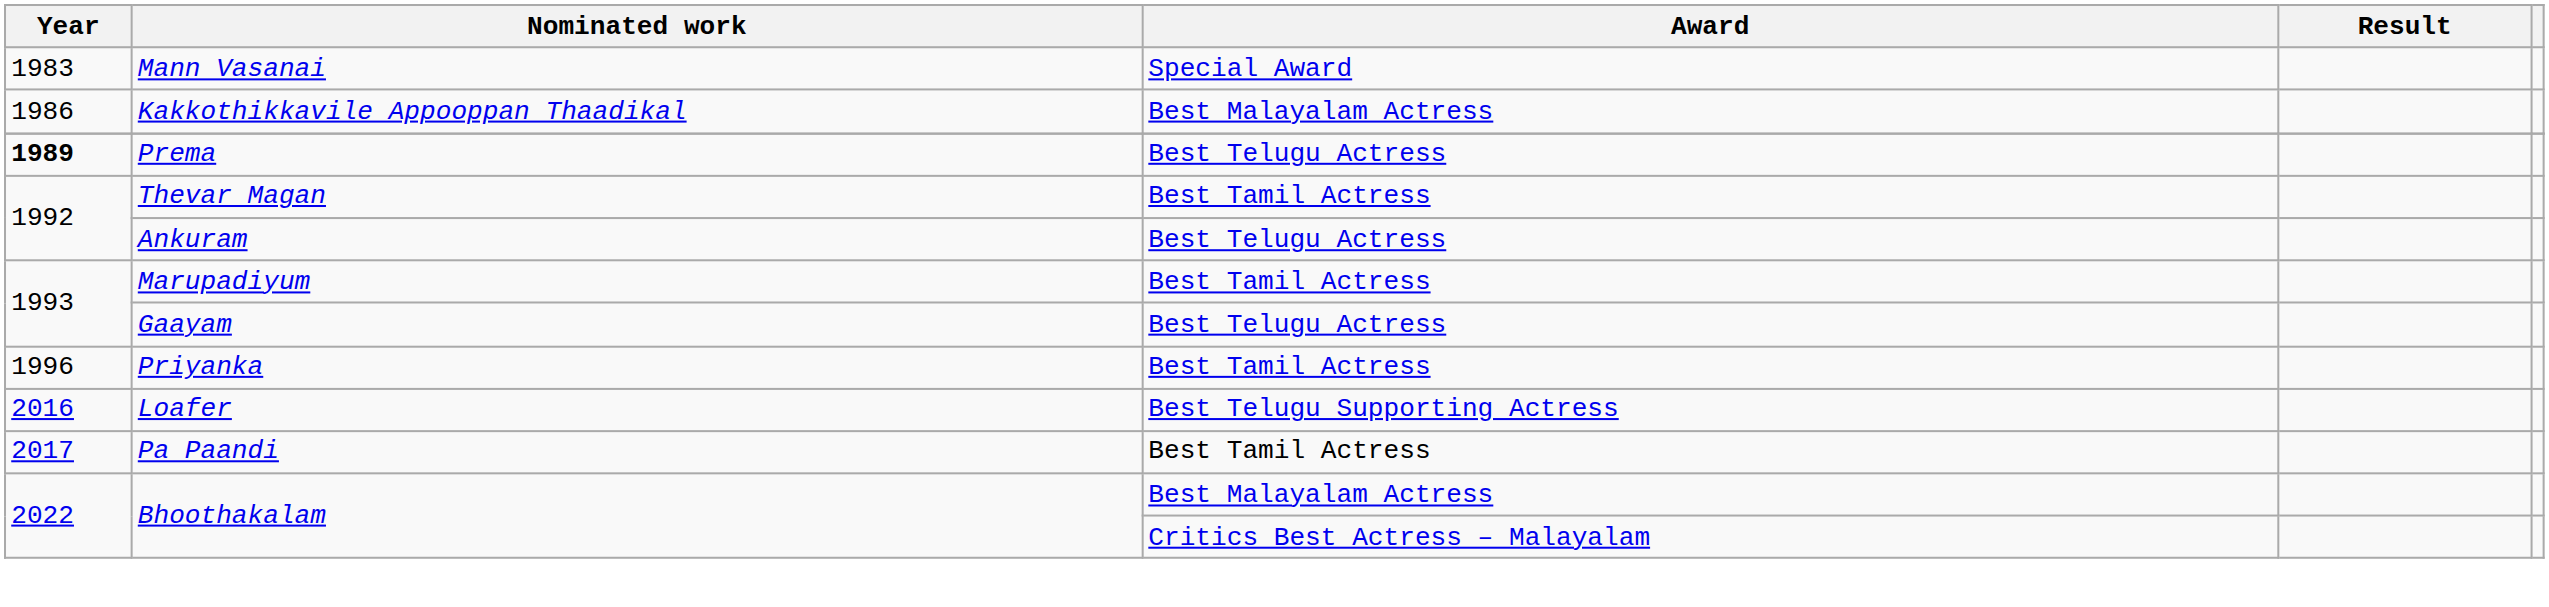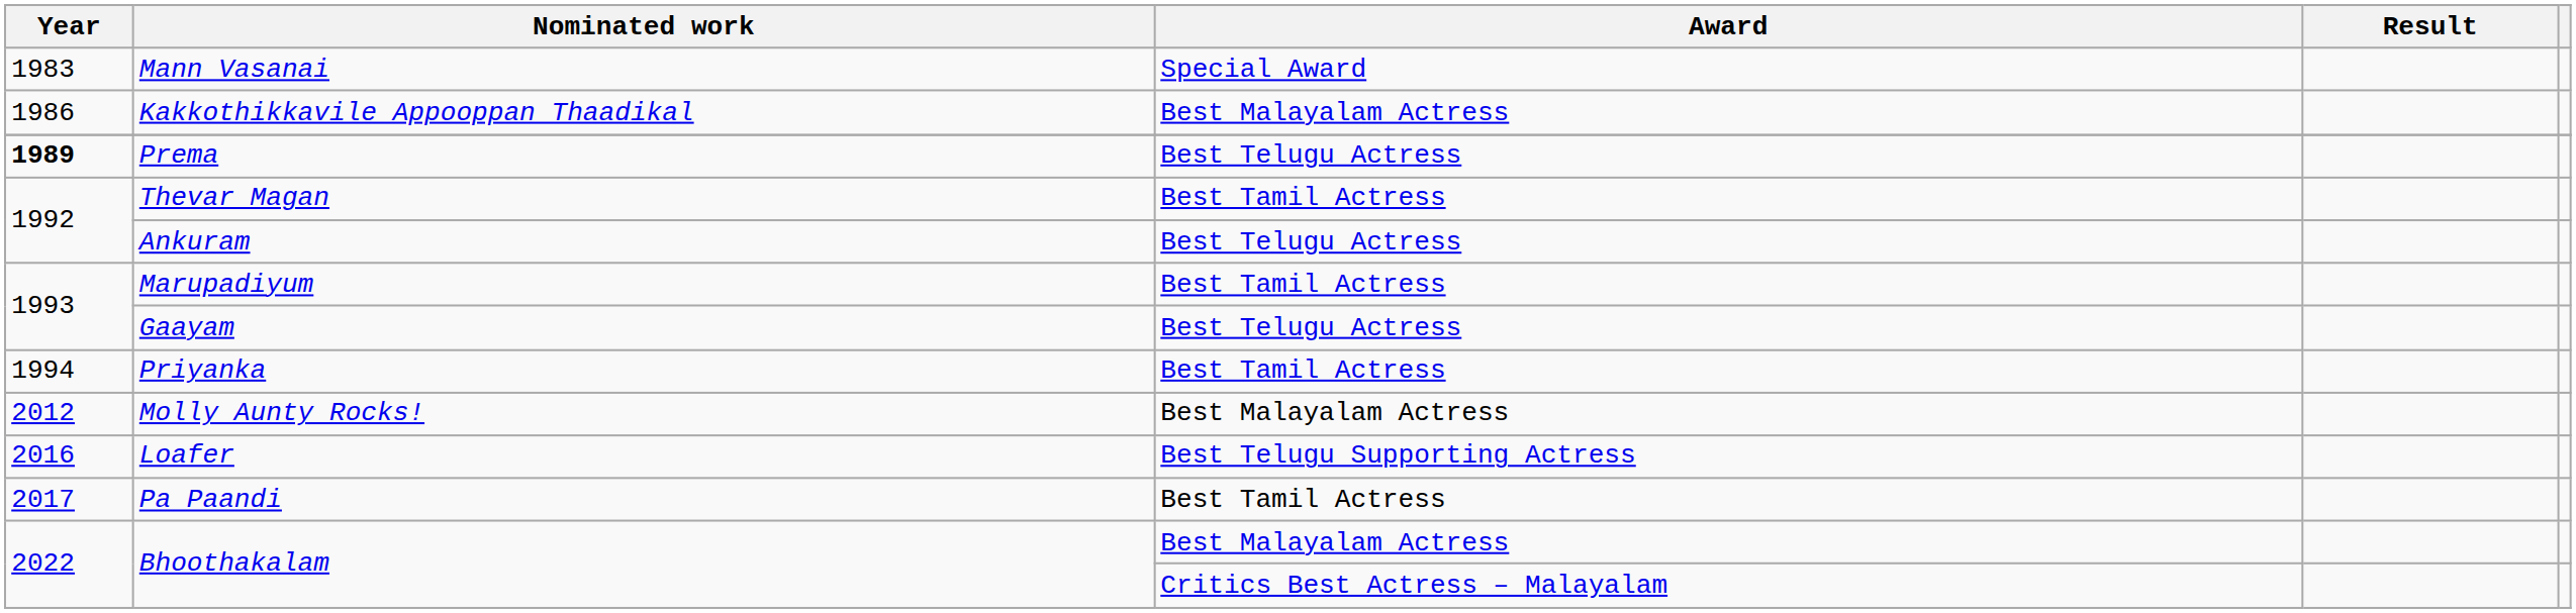Priyanka | Year: 1996 -> 1994
+ row: 2012 | Molly Aunty Rocks! | Best Malayalam Actress
